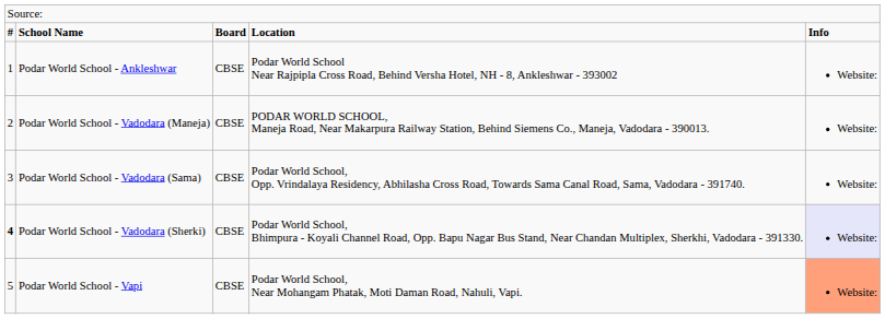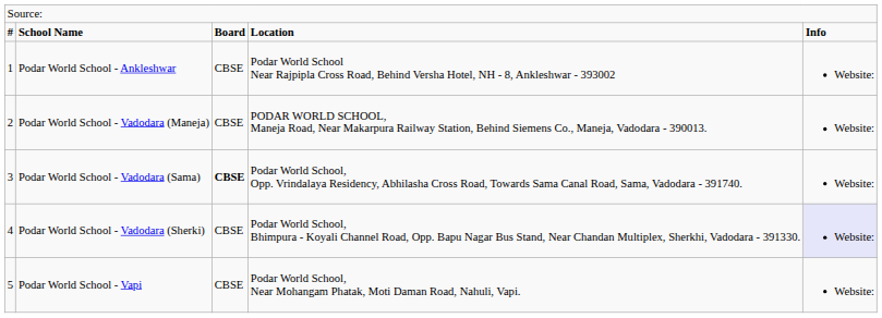Podar World School - Vadodara (Sama) | column 3: normal -> bold
Podar World School - Vadodara (Sherki) | column 1: bold -> normal
Podar World School - Vapi | column 5: lightsalmon background -> no background
